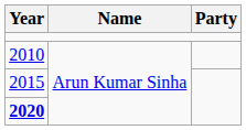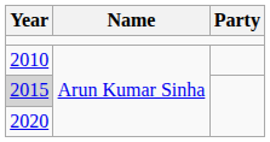2015 | Year: no background -> lightgrey background
2020 | Year: bold -> normal
